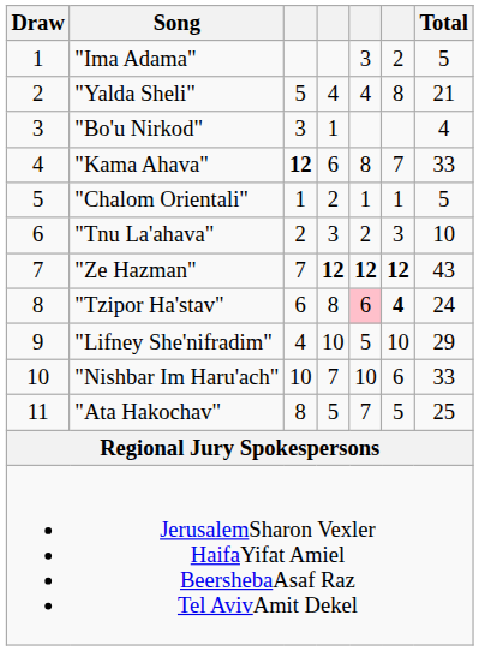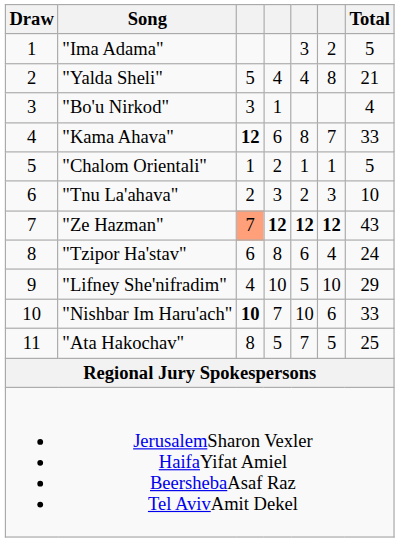"Ze Hazman" | column 3: no background -> lightsalmon background
"Tzipor Ha'stav" | column 5: pink background -> no background
"Tzipor Ha'stav" | column 6: bold -> normal
"Nishbar Im Haru'ach" | column 3: normal -> bold
